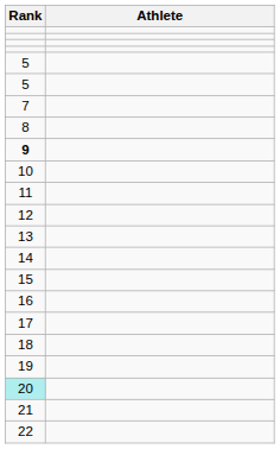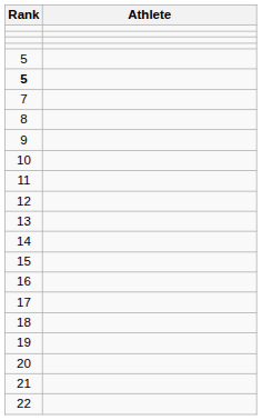row 7 | Rank: normal -> bold
row 10 | Rank: bold -> normal
row 21 | Rank: paleturquoise background -> no background
